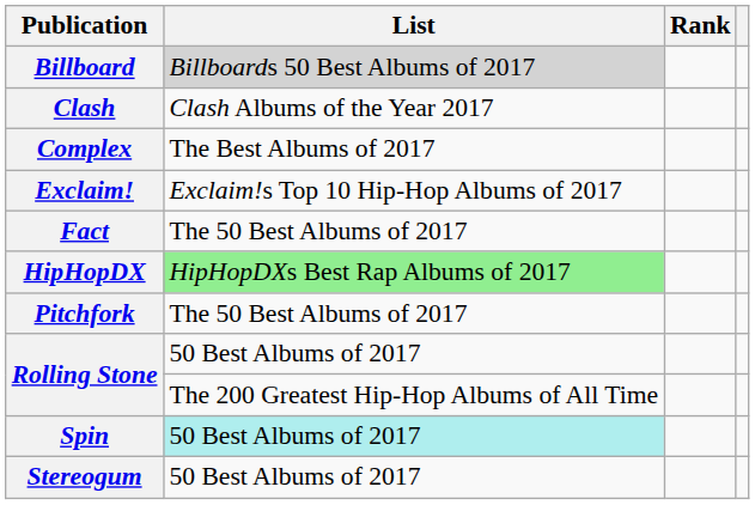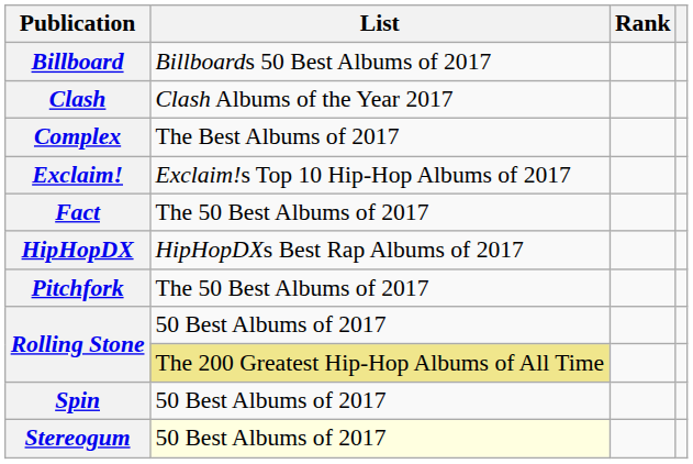Billboard | List: lightgrey background -> no background
HipHopDX | List: lightgreen background -> no background
Rolling Stone / The 200 Greatest Hip-Hop Albums of All Time | List: no background -> khaki background
Spin | List: paleturquoise background -> no background
Stereogum | List: no background -> lightyellow background
